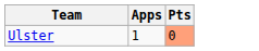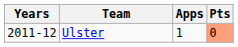+ column: Years | 2011-12
